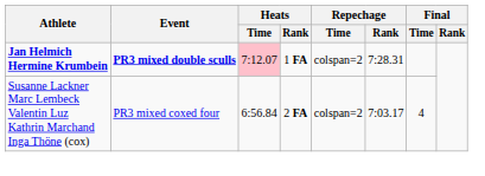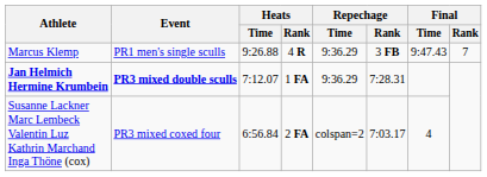+ row: Marcus Klemp | PR1 men's single sculls | 9:26.88 | 4 R | 9:36.29 | 3 FB | 9:47.43 | 7
Jan Helmich Hermine Krumbein | Heats / Time: pink background -> no background
Jan Helmich Hermine Krumbein | Repechage / Time: colspan=2 -> 9:36.29
